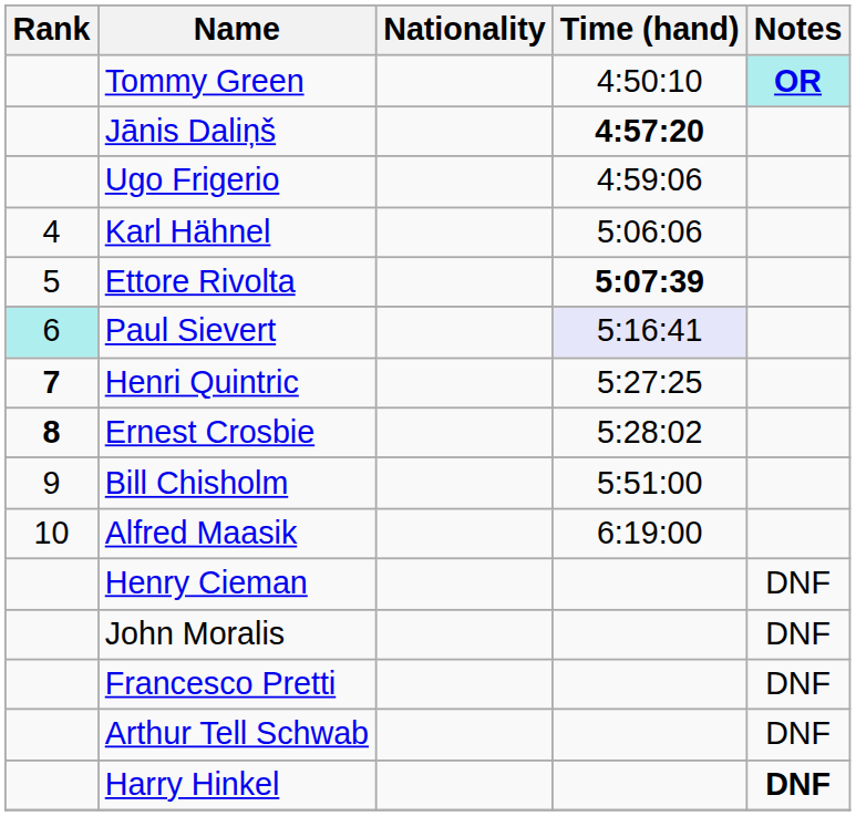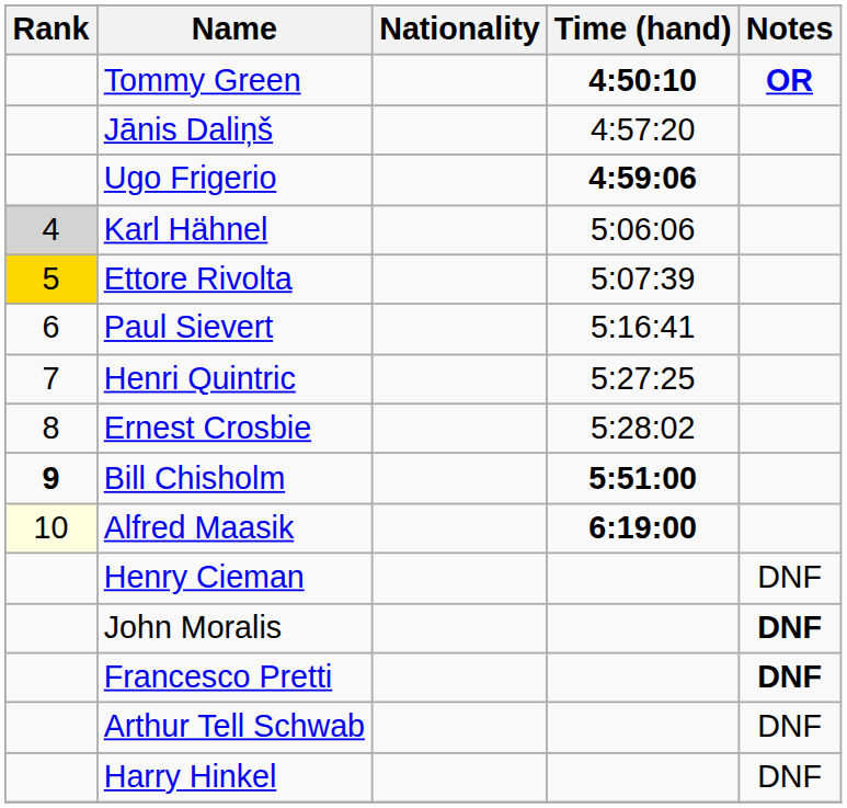Tommy Green | Time (hand): normal -> bold
Tommy Green | Notes: paleturquoise background -> no background
Jānis Daliņš | Time (hand): bold -> normal
Ugo Frigerio | Time (hand): normal -> bold
Karl Hähnel | Rank: no background -> lightgrey background
Ettore Rivolta | Rank: no background -> gold background
Ettore Rivolta | Time (hand): bold -> normal
Paul Sievert | Rank: paleturquoise background -> no background
Paul Sievert | Time (hand): lavender background -> no background
Henri Quintric | Rank: bold -> normal
Ernest Crosbie | Rank: bold -> normal
Bill Chisholm | Rank: normal -> bold
Bill Chisholm | Time (hand): normal -> bold
Alfred Maasik | Rank: no background -> lightyellow background
Alfred Maasik | Time (hand): normal -> bold
John Moralis | Notes: normal -> bold
Francesco Pretti | Notes: normal -> bold
Harry Hinkel | Notes: bold -> normal
